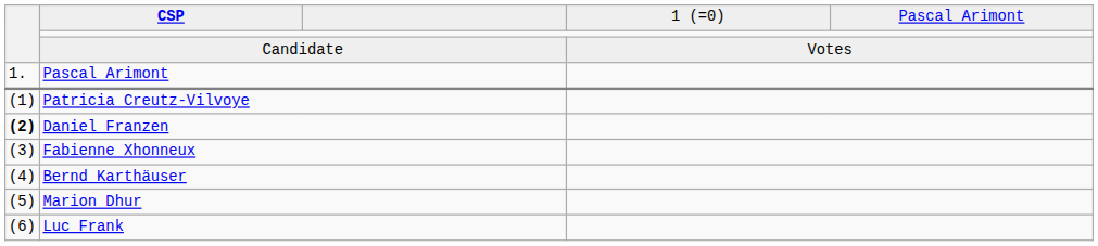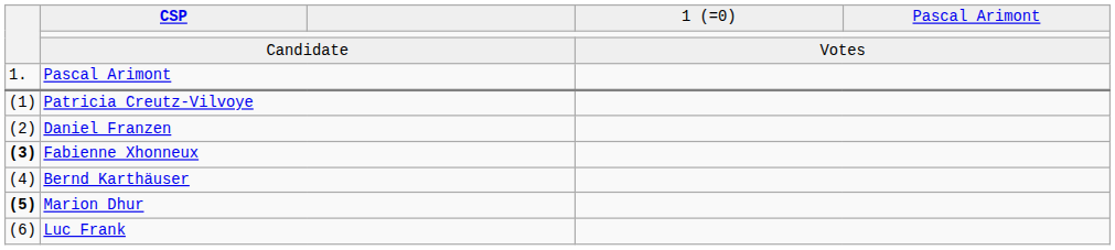Daniel Franzen | column 1: bold -> normal
Fabienne Xhonneux | column 1: normal -> bold
Marion Dhur | column 1: normal -> bold
